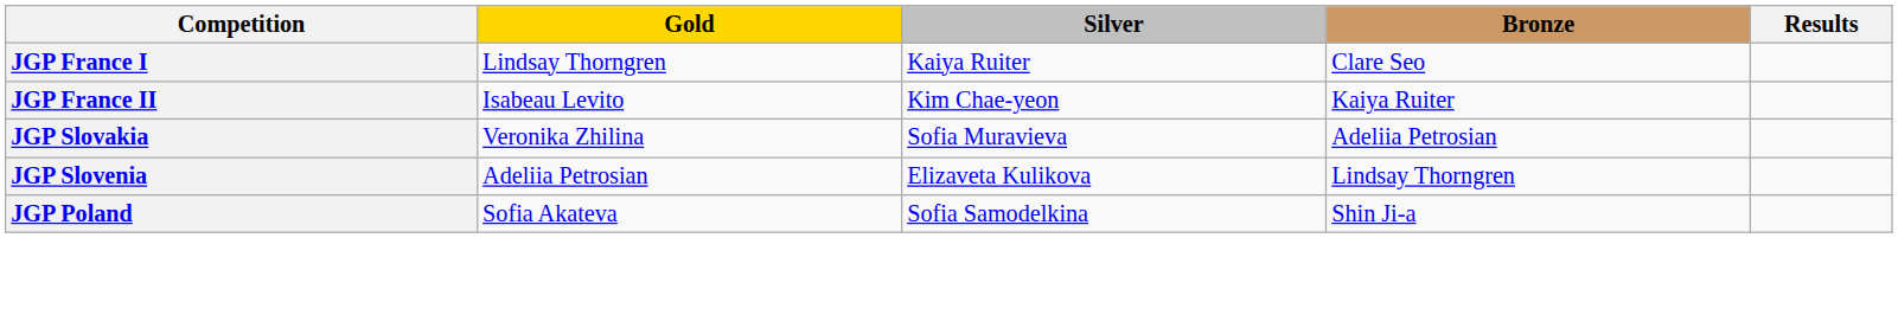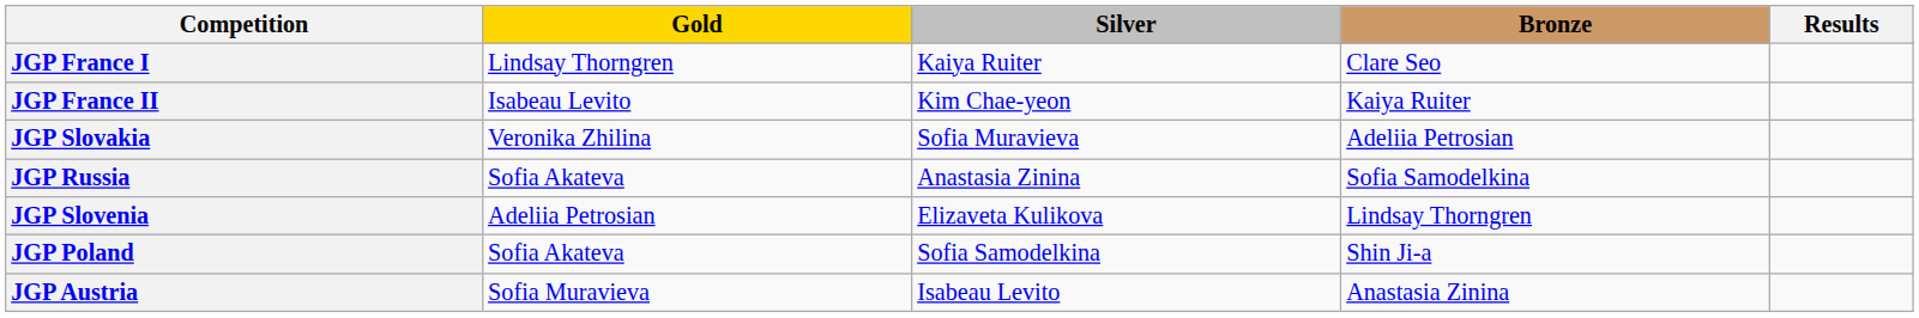+ row: JGP Russia | Sofia Akateva | Anastasia Zinina | Sofia Samodelkina
+ row: JGP Austria | Sofia Muravieva | Isabeau Levito | Anastasia Zinina
